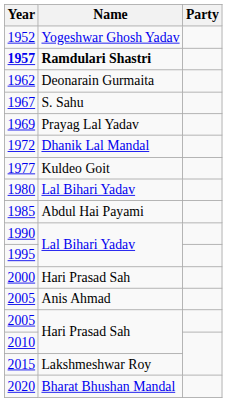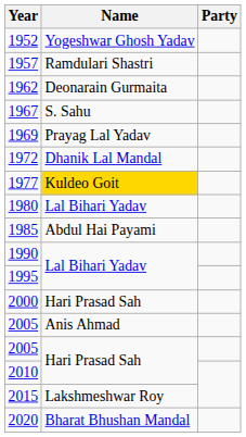1957 | Year: bold -> normal
1957 | Name: bold -> normal
1977 | Name: no background -> gold background
